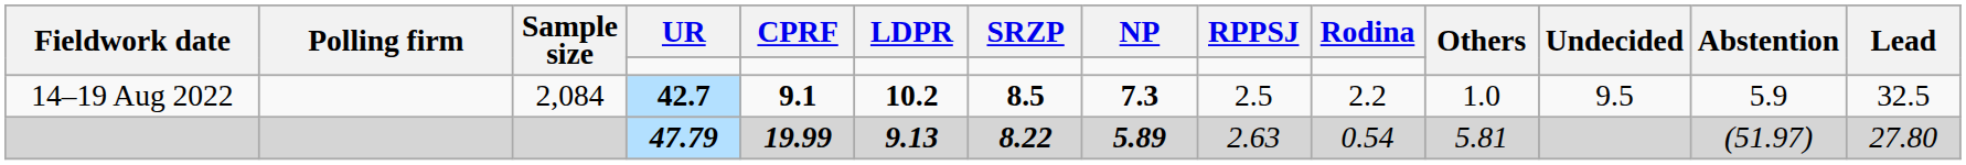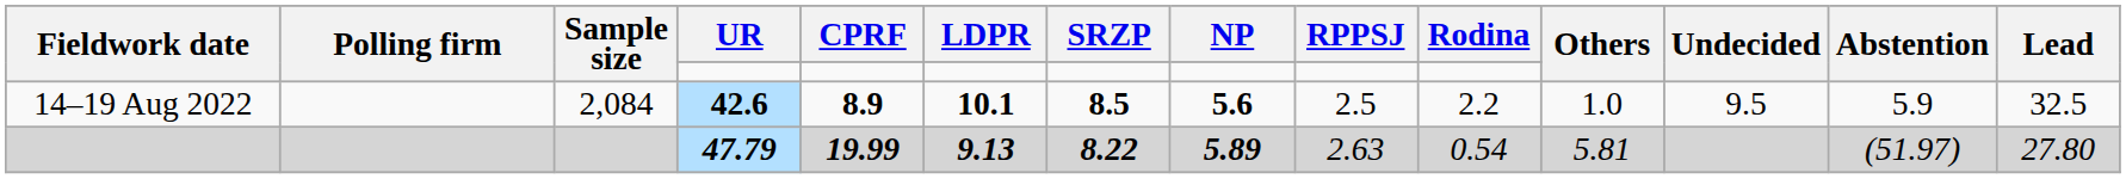14–19 Aug 2022 | UR: 42.7 -> 42.6
14–19 Aug 2022 | CPRF: 9.1 -> 8.9
14–19 Aug 2022 | LDPR: 10.2 -> 10.1
14–19 Aug 2022 | NP: 7.3 -> 5.6
